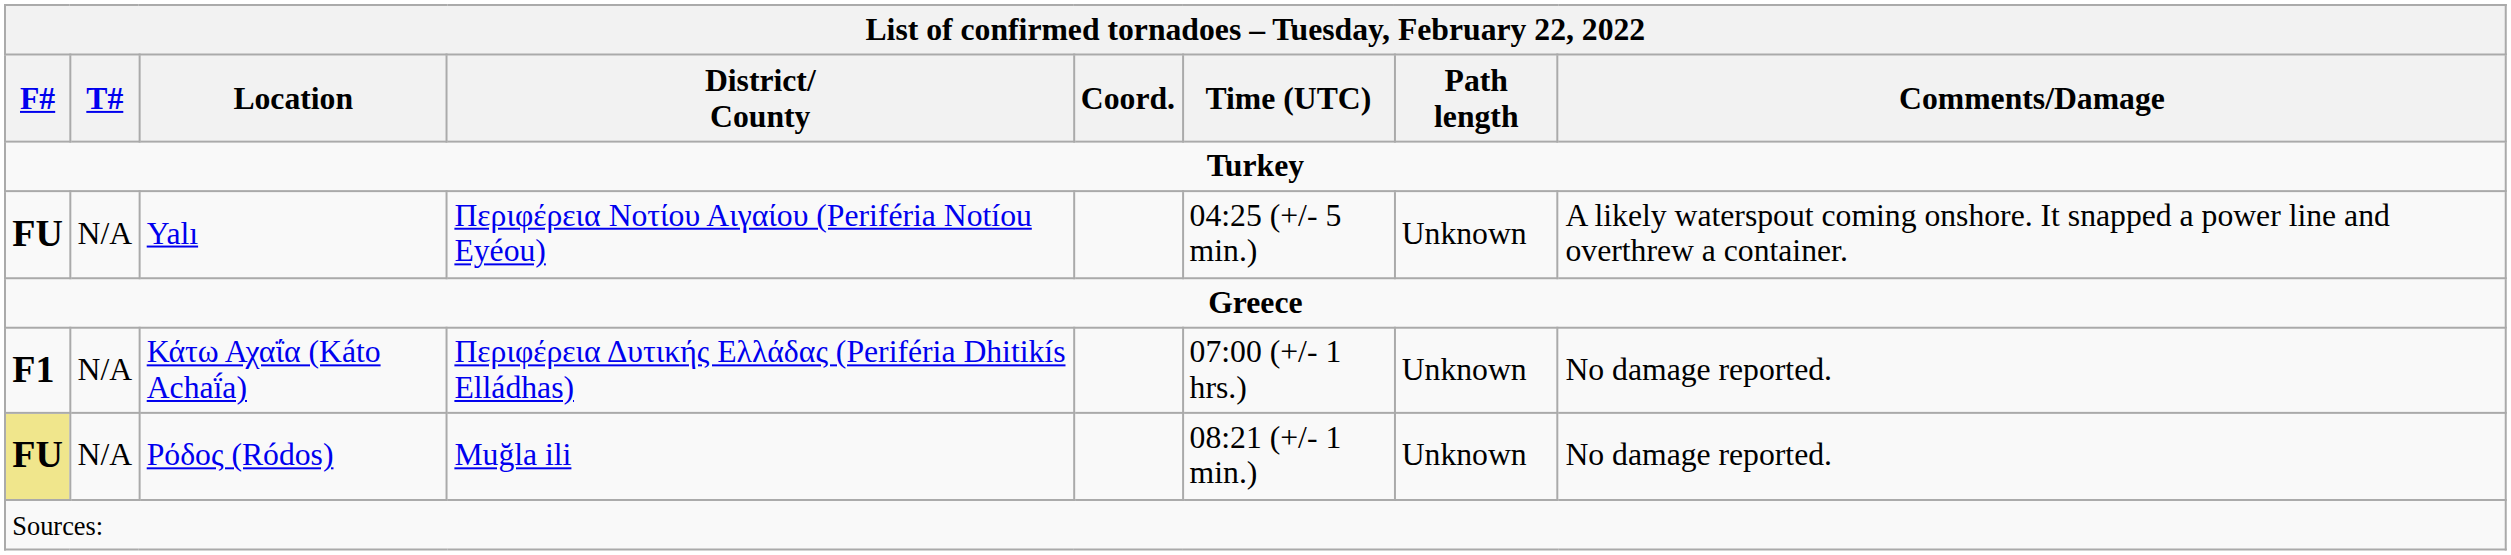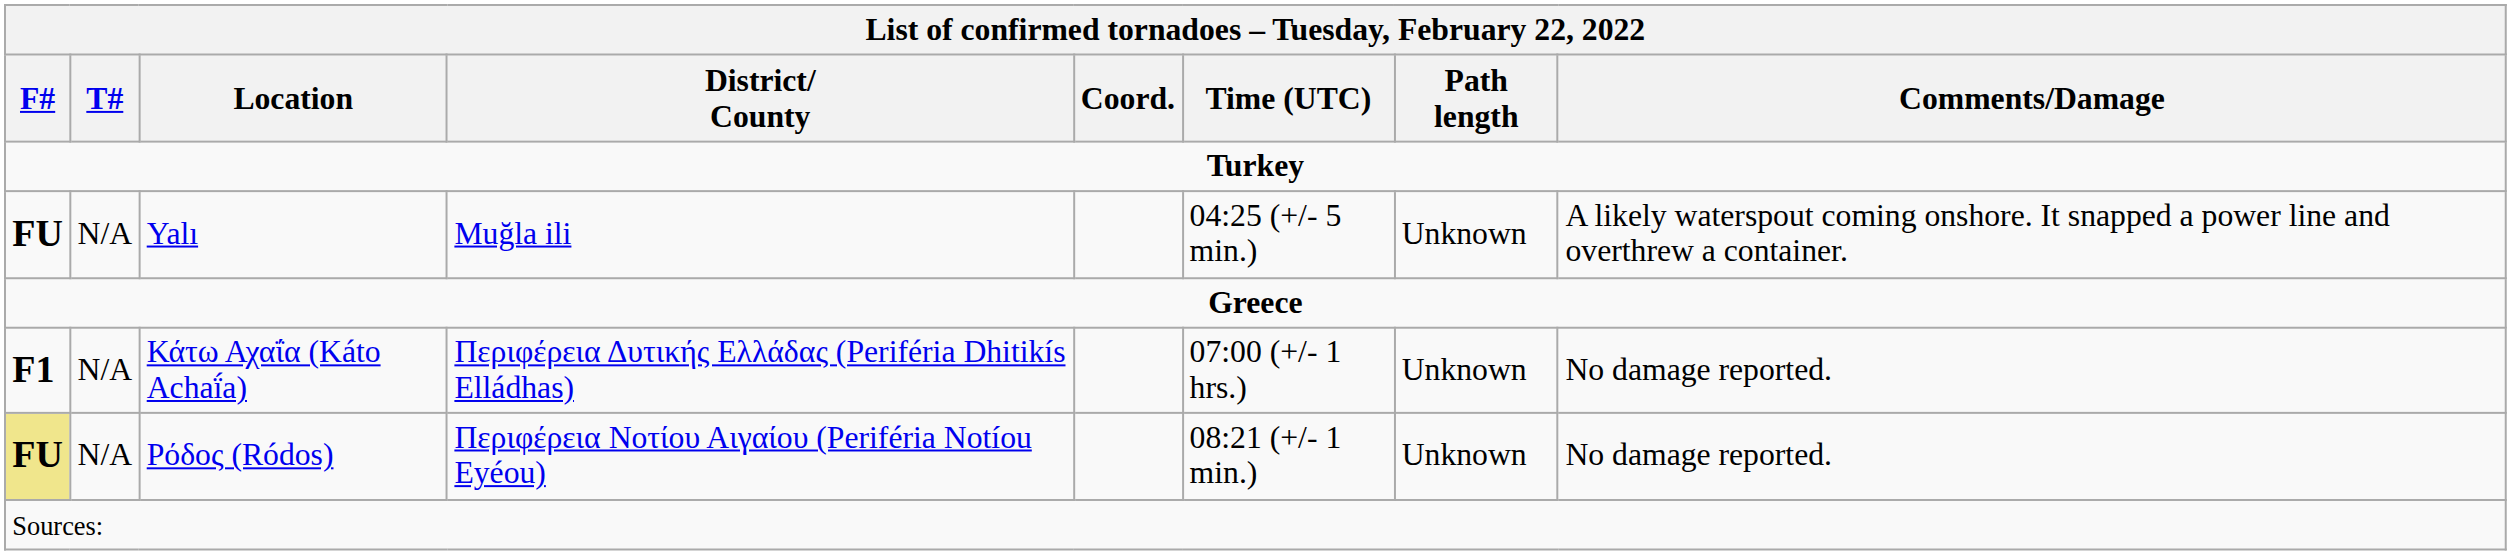Yalı | District/ County: Περιφέρεια Νοτίου Αιγαίου (Periféria Notíou Eyéou) -> Muğla ili
Ρόδος (Ródos) | District/ County: Muğla ili -> Περιφέρεια Νοτίου Αιγαίου (Periféria Notíou Eyéou)
